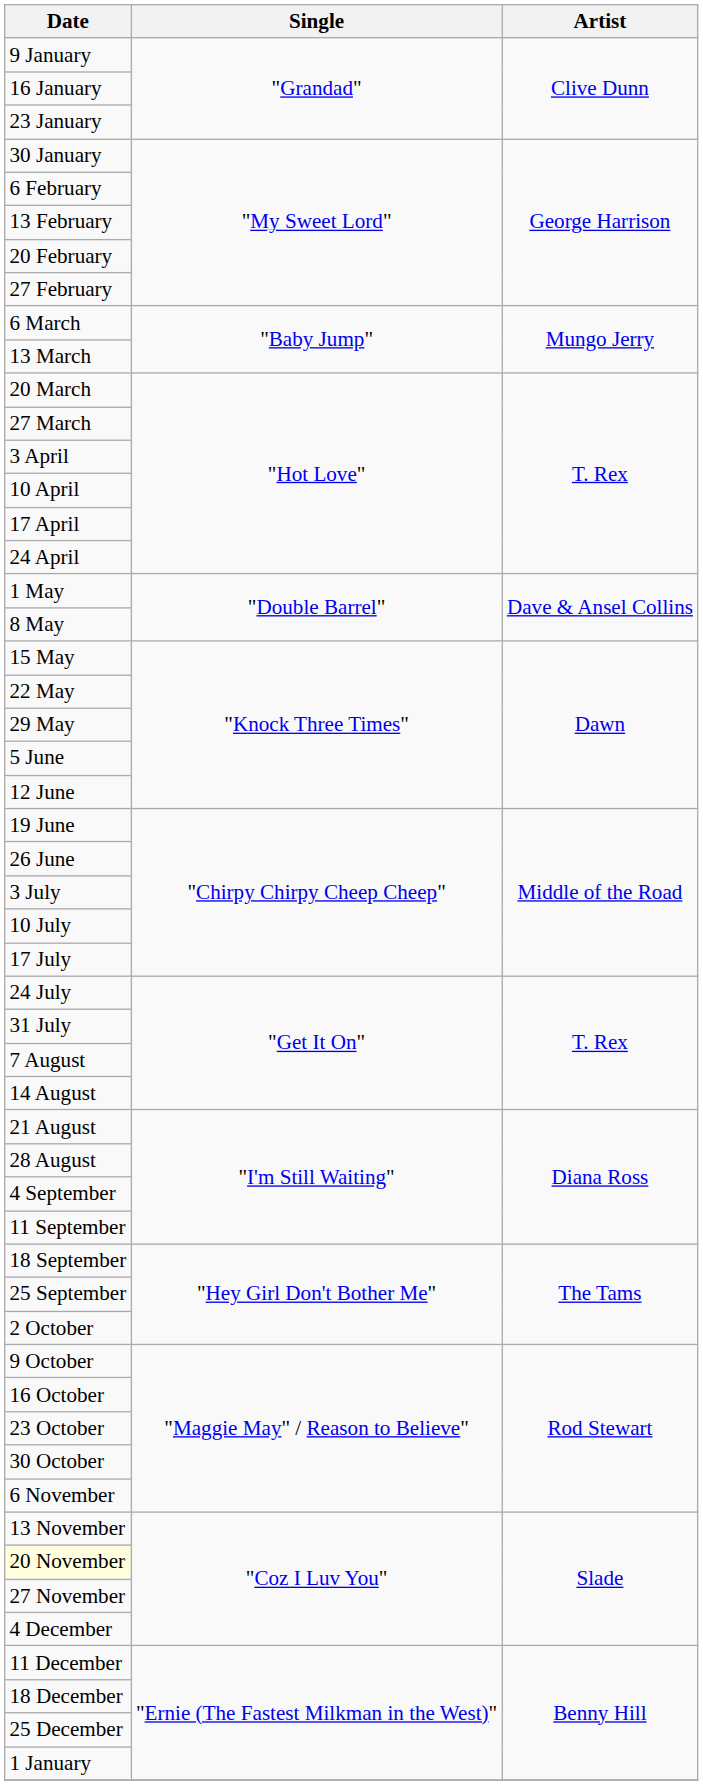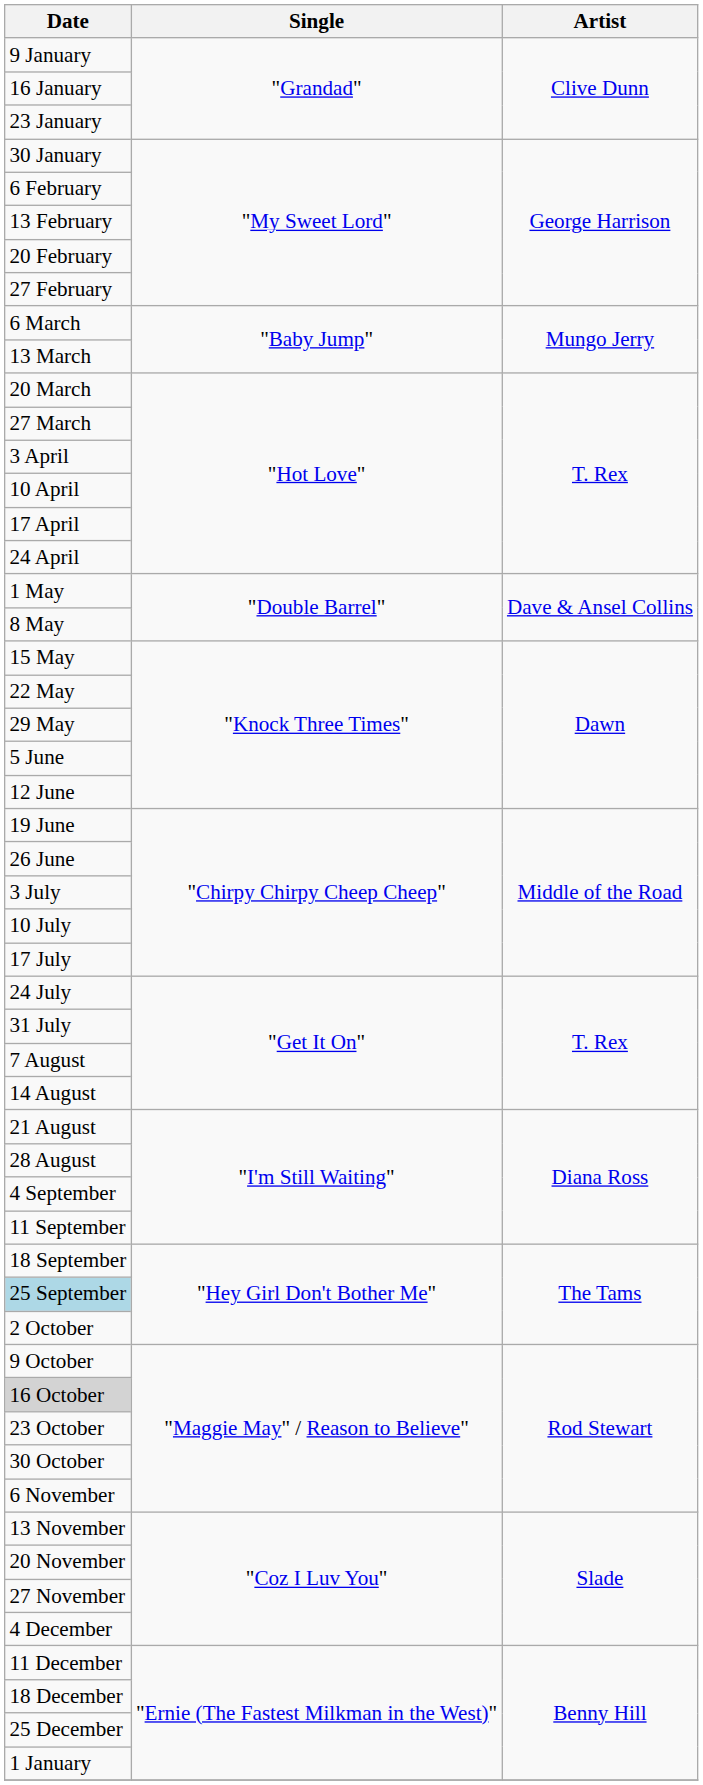25 September | Date: no background -> lightblue background
16 October | Date: no background -> lightgrey background
20 November | Date: lightyellow background -> no background
